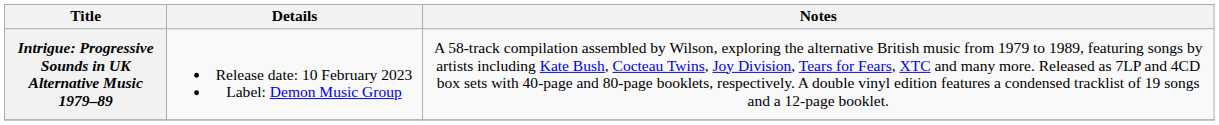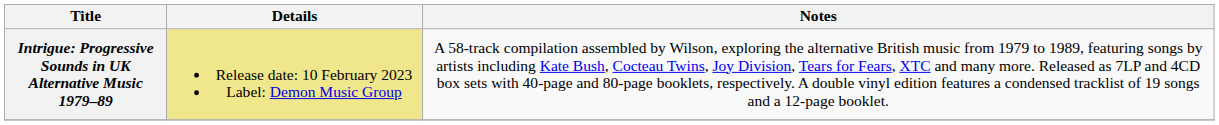Intrigue: Progressive Sounds in UK Alternative Music 1979–89 | Details: no background -> khaki background
